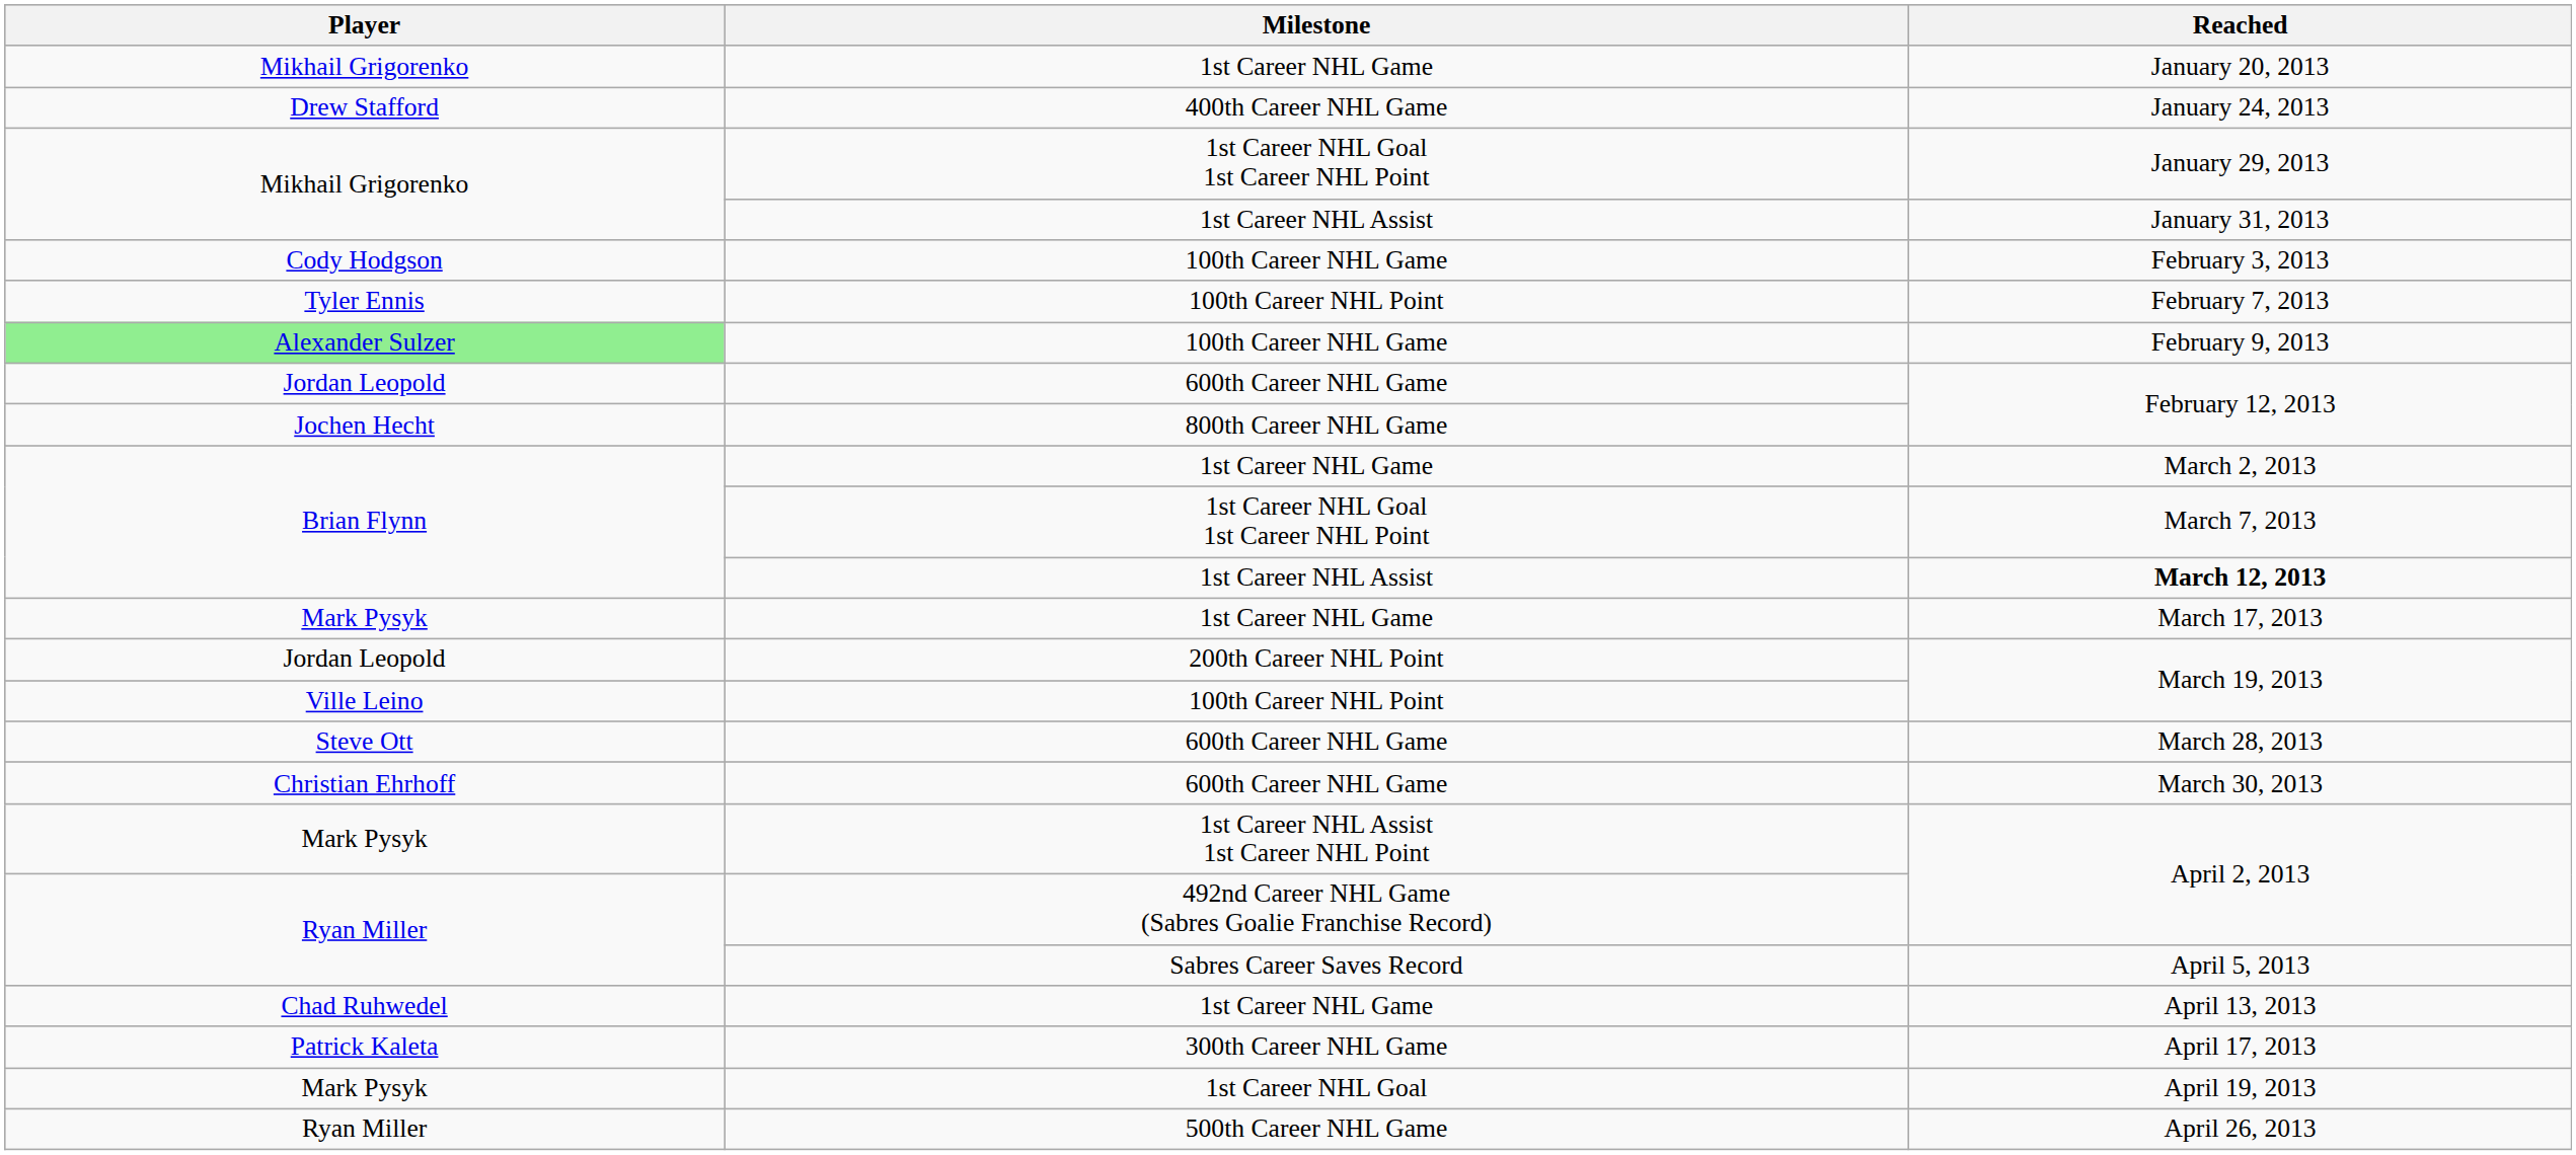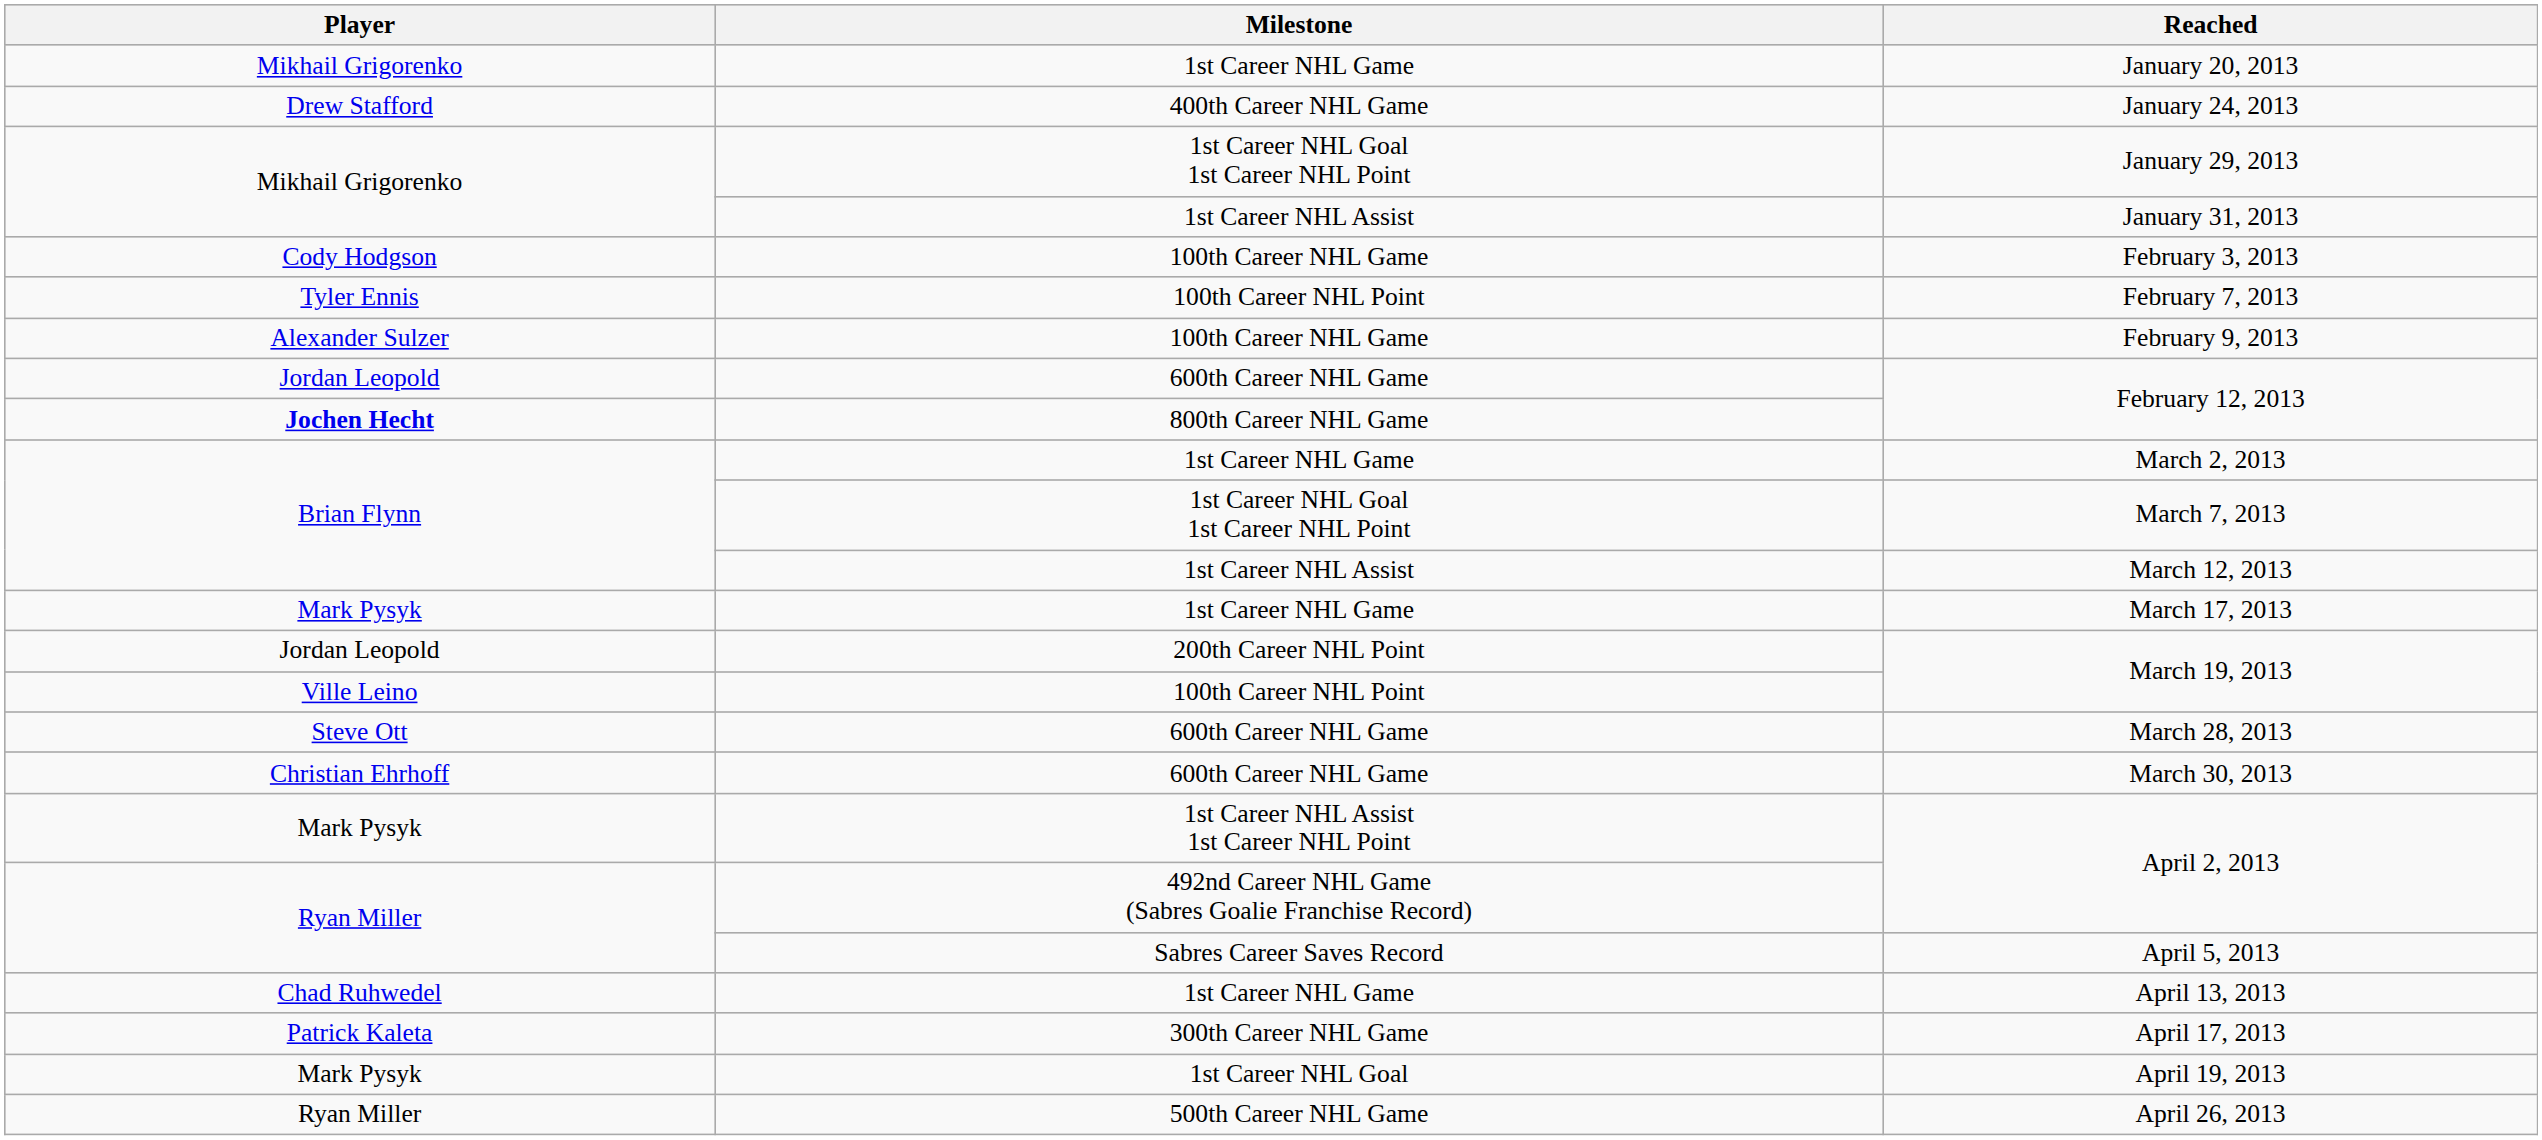row 8 | Player: lightgreen background -> no background
row 10 | Player: normal -> bold
row 13 | Reached: bold -> normal
